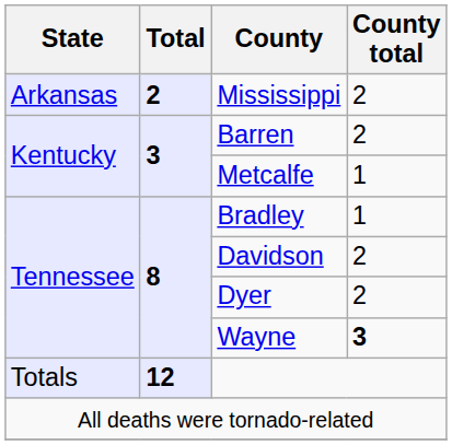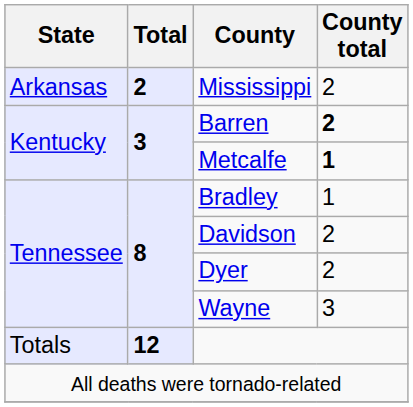Barren | County total: normal -> bold
Metcalfe | County total: normal -> bold
Wayne | County total: bold -> normal
